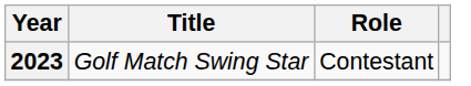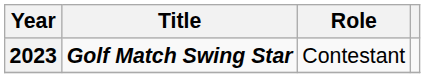2023 | Title: normal -> bold
